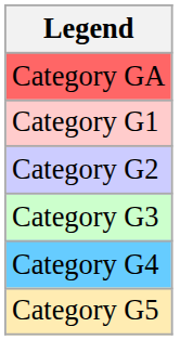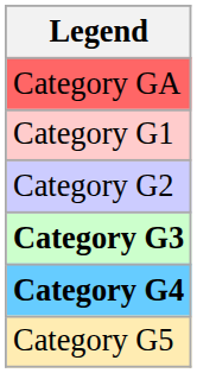row 5 | column 1: normal -> bold
row 6 | column 1: normal -> bold
